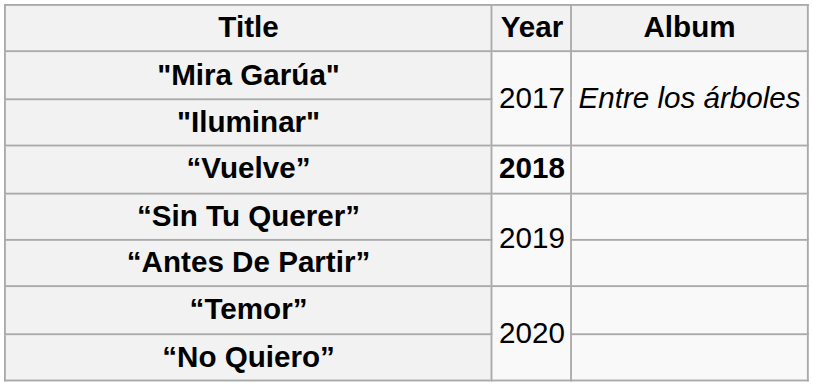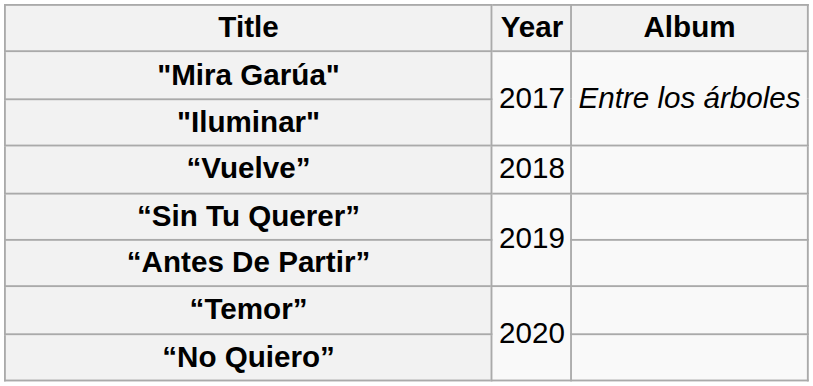“Vuelve” | Year: bold -> normal
